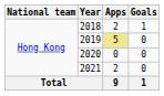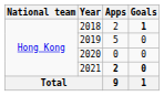2018 | Goals: normal -> bold
2019 | Apps: khaki background -> no background
2021 | Apps: normal -> bold
2021 | Goals: normal -> bold
